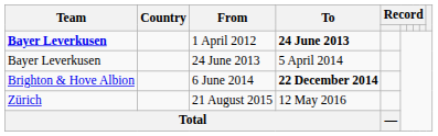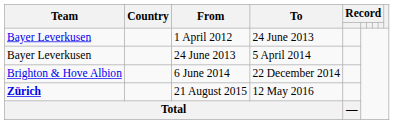1 April 2012 | Team: bold -> normal
1 April 2012 | To: bold -> normal
6 June 2014 | To: bold -> normal
21 August 2015 | Team: normal -> bold
